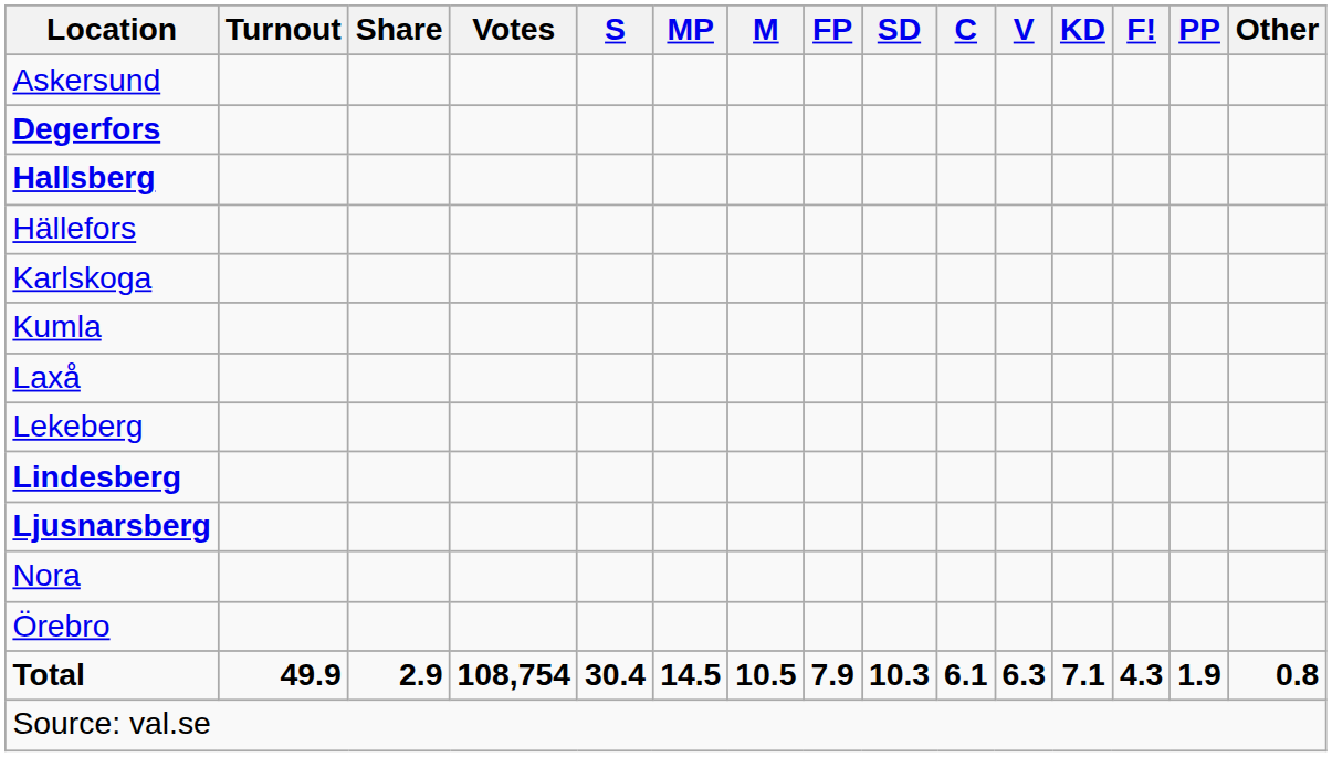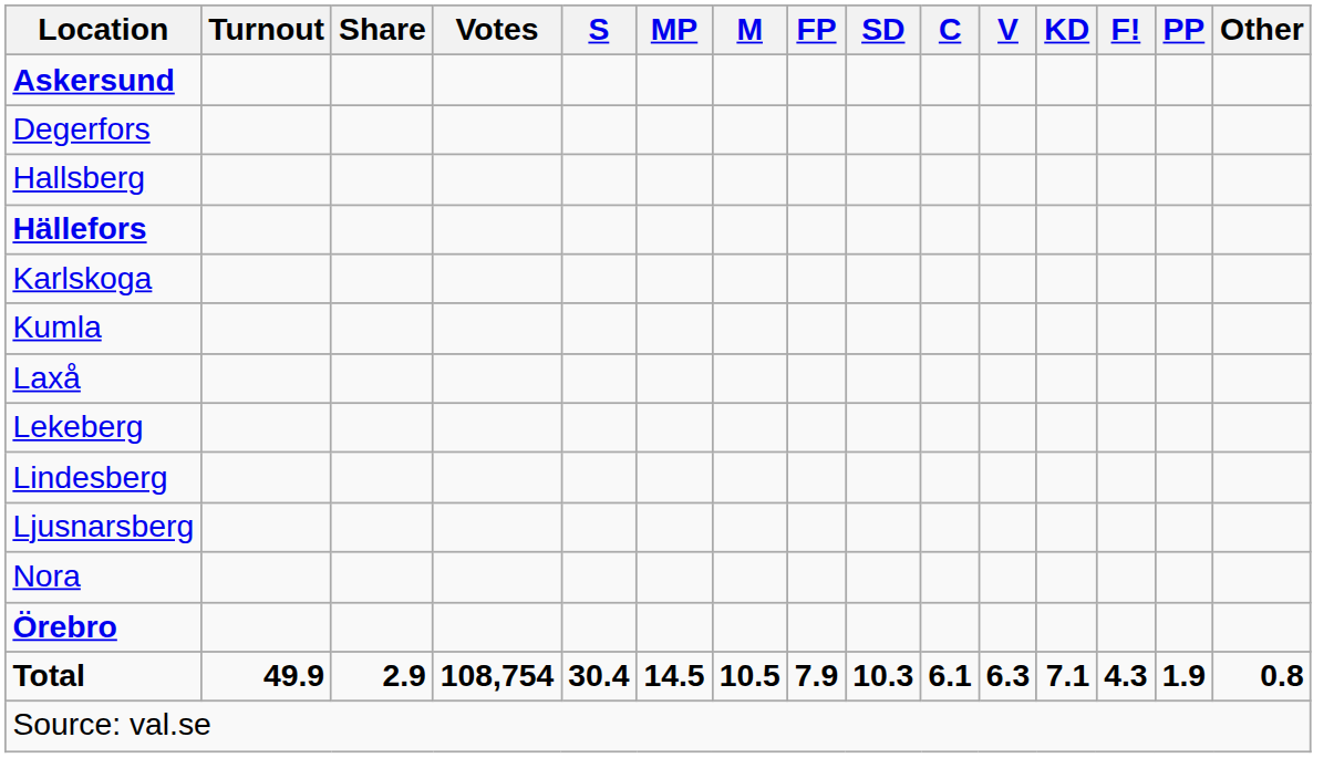Askersund | Location: normal -> bold
Degerfors | Location: bold -> normal
Hallsberg | Location: bold -> normal
Hällefors | Location: normal -> bold
Lindesberg | Location: bold -> normal
Ljusnarsberg | Location: bold -> normal
Örebro | Location: normal -> bold
